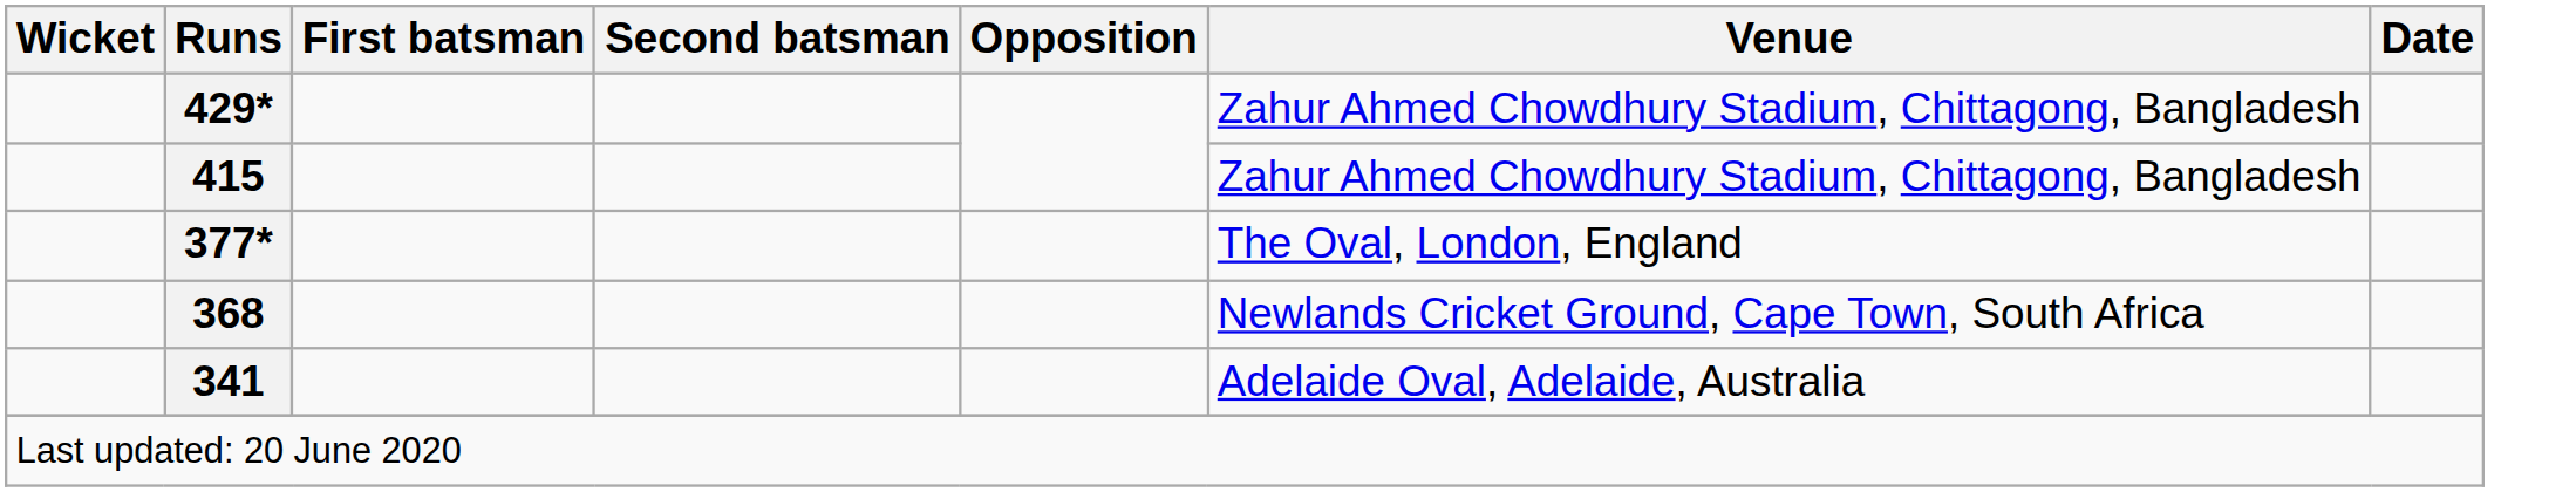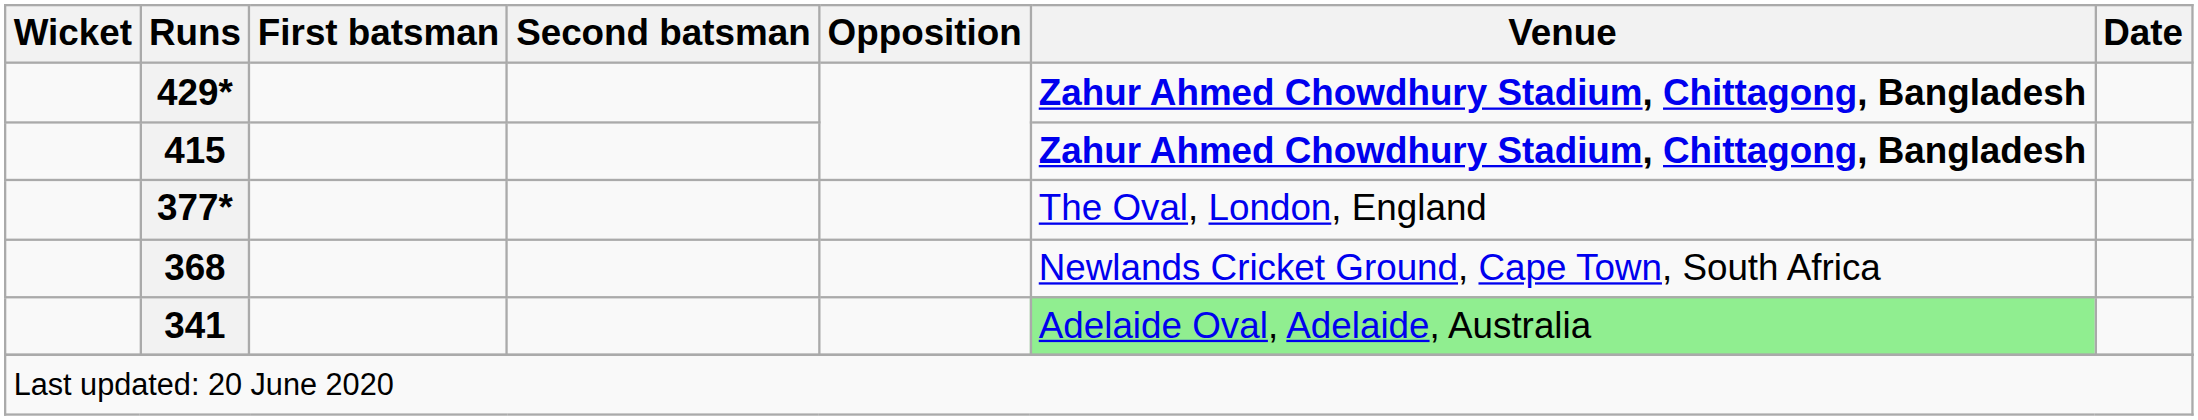429* | Venue: normal -> bold
415 | Venue: normal -> bold
341 | Venue: no background -> lightgreen background
